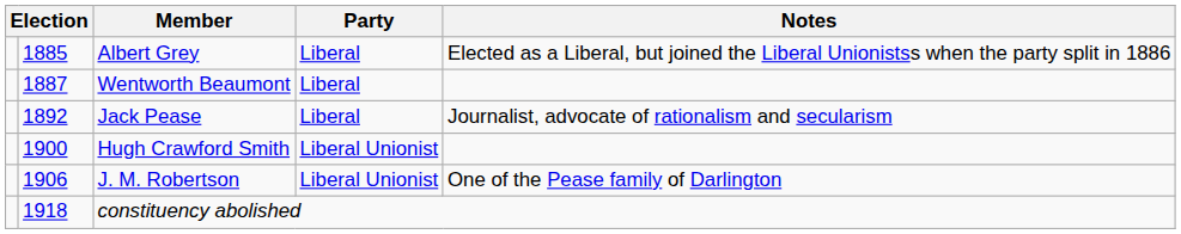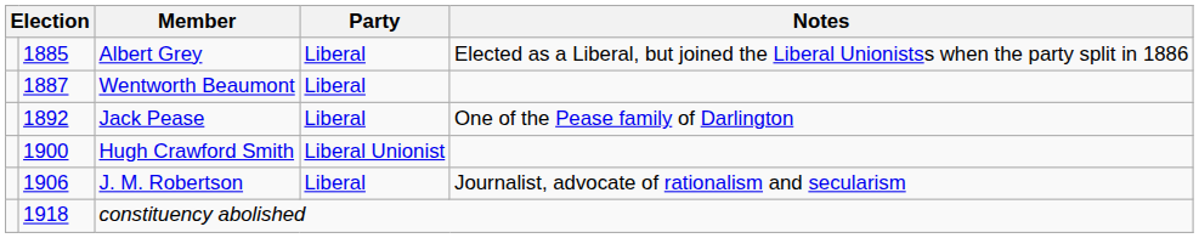Jack Pease | Notes: Journalist, advocate of rationalism and secularism -> One of the Pease family of Darlington
J. M. Robertson | Party: Liberal Unionist -> Liberal
J. M. Robertson | Notes: One of the Pease family of Darlington -> Journalist, advocate of rationalism and secularism
